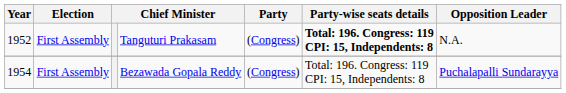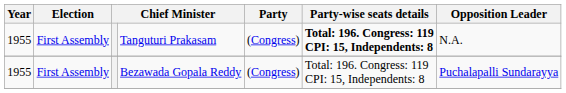Tanguturi Prakasam | Year: 1952 -> 1955
Bezawada Gopala Reddy | Year: 1954 -> 1955
